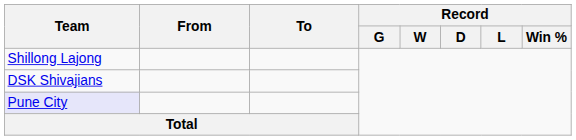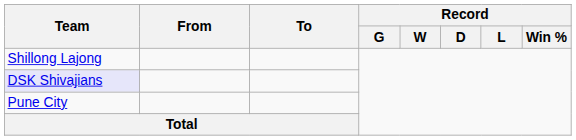DSK Shivajians | Team: no background -> lavender background
Pune City | Team: lavender background -> no background
